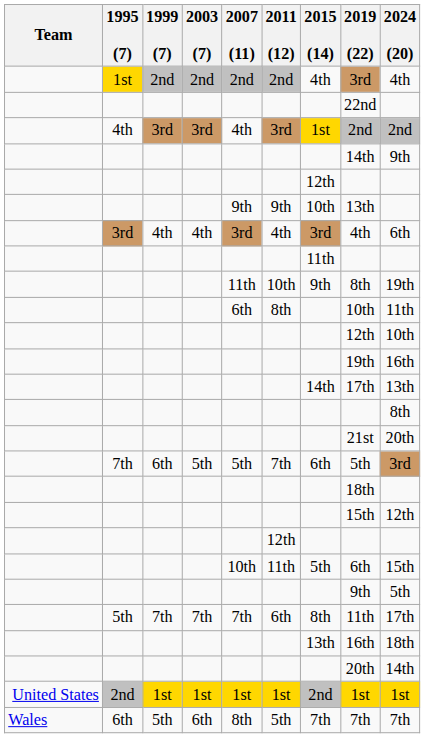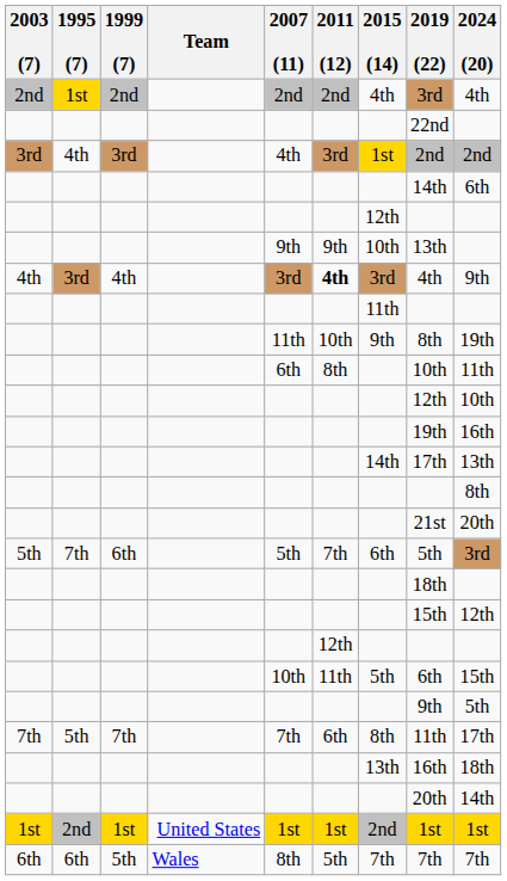columns swapped: Team <-> 2003 (7)
row 5 | 2024 (20): 9th -> 6th
row 8 | 2011 (12): normal -> bold
row 8 | 2024 (20): 6th -> 9th
